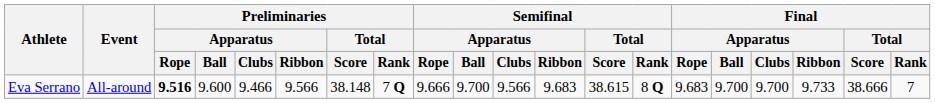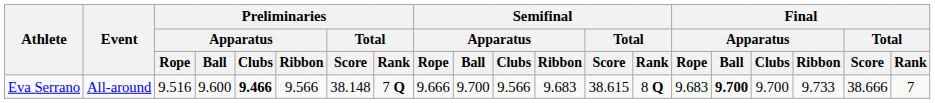row 4 | Preliminaries / Apparatus / Rope: bold -> normal
row 4 | Preliminaries / Apparatus / Clubs: normal -> bold
row 4 | Final / Apparatus / Ball: normal -> bold
